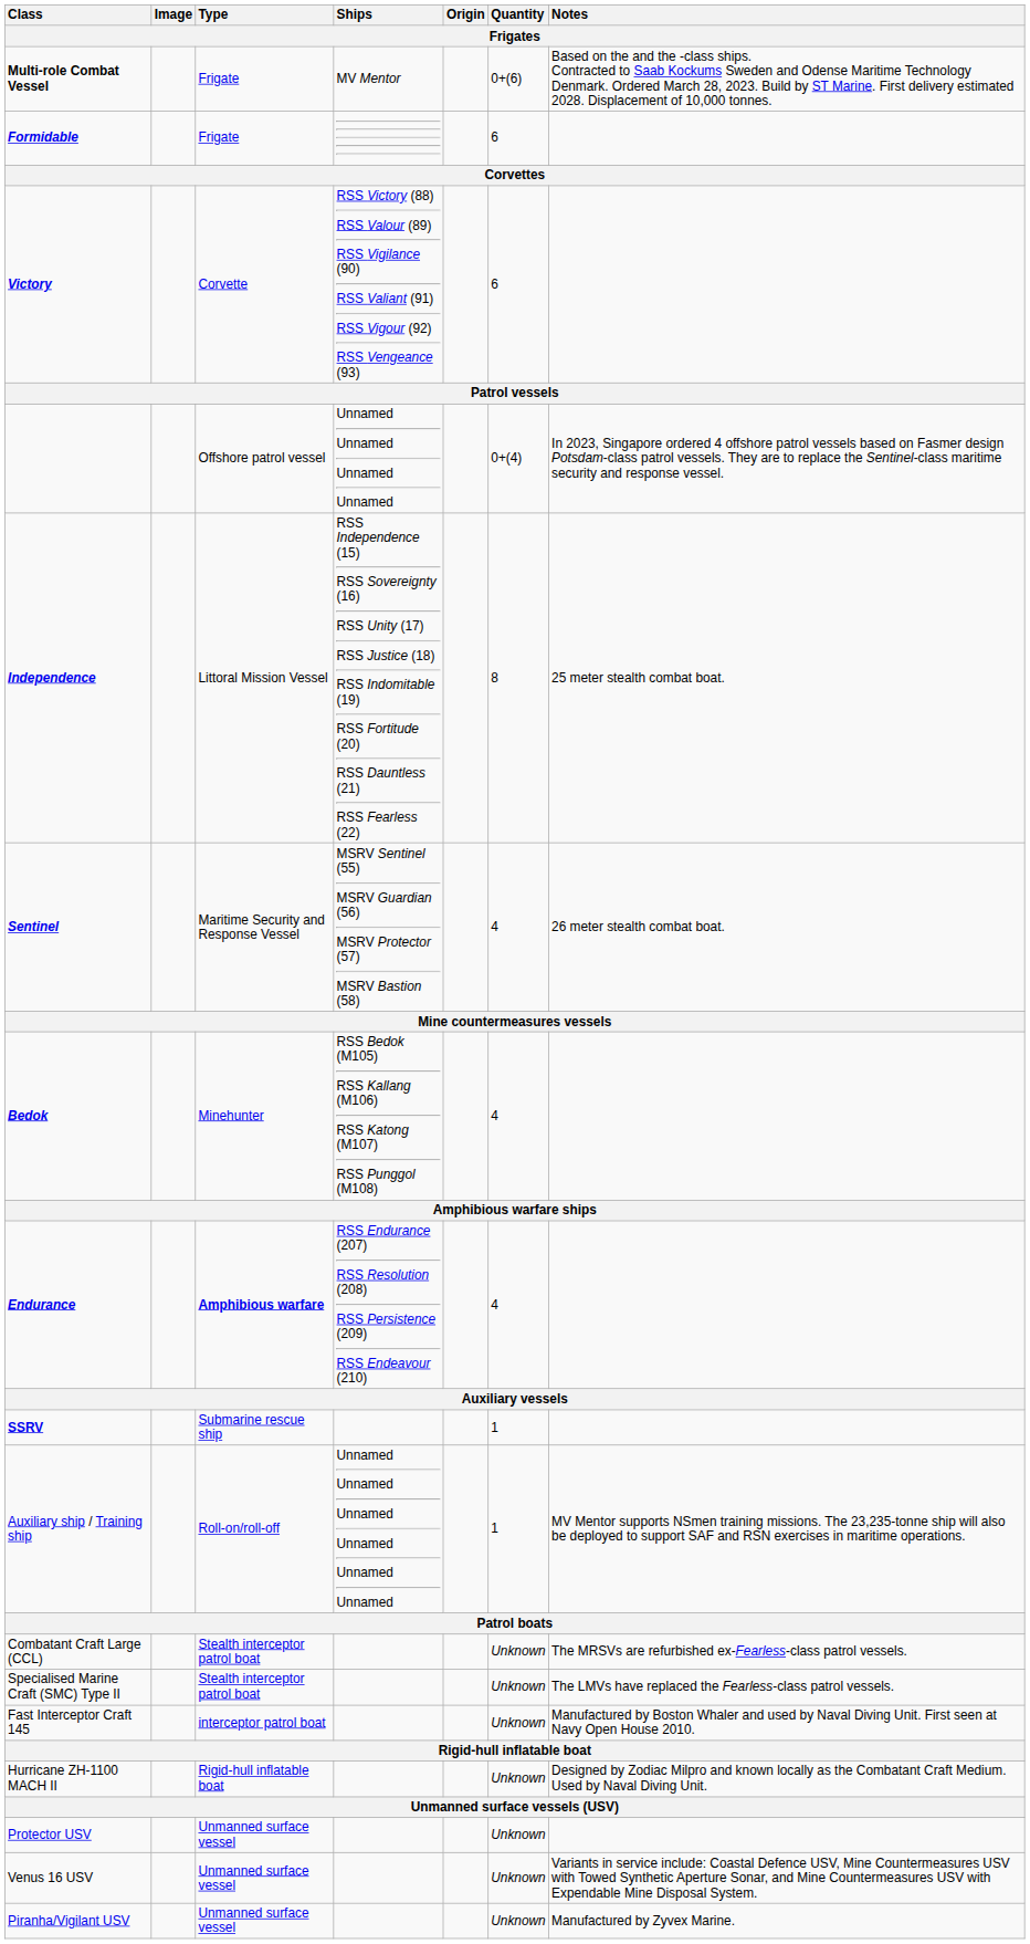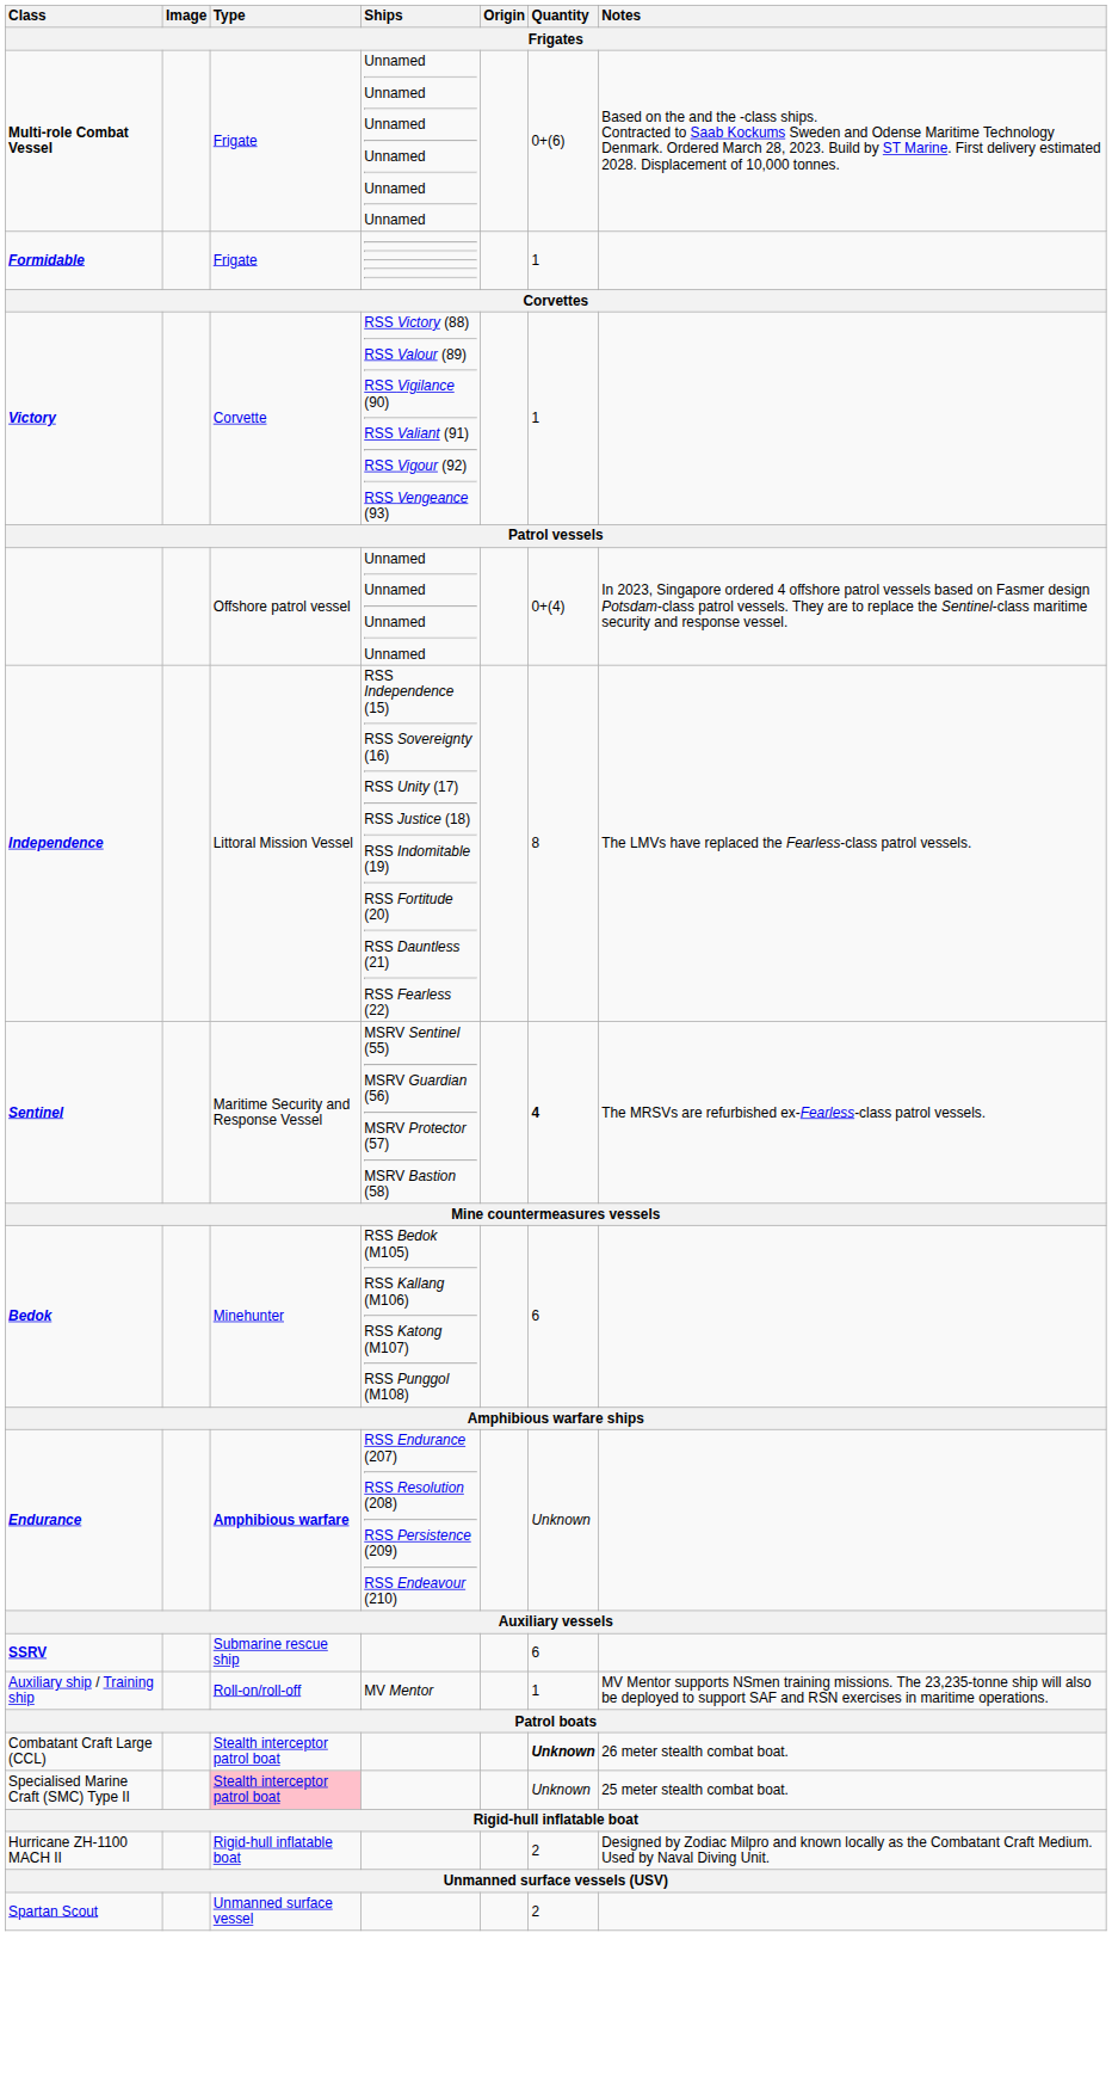Multi-role Combat Vessel | Ships: MV Mentor -> Unnamed Unnamed Unnamed Unnamed Unnamed Unnamed
Formidable | Quantity: 6 -> 1
Victory | Quantity: 6 -> 1
Independence | Notes: 25 meter stealth combat boat. -> The LMVs have replaced the Fearless-class patrol vessels.
Sentinel | Quantity: normal -> bold
Sentinel | Notes: 26 meter stealth combat boat. -> The MRSVs are refurbished ex-Fearless-class patrol vessels.
Bedok | Quantity: 4 -> 6
Endurance | Quantity: 4 -> Unknown
SSRV | Quantity: 1 -> 6
Auxiliary ship / Training ship | Ships: Unnamed Unnamed Unnamed Unnamed Unnamed Unnamed -> MV Mentor
Combatant Craft Large (CCL) | Quantity: normal -> bold
Combatant Craft Large (CCL) | Notes: The MRSVs are refurbished ex-Fearless-class patrol vessels. -> 26 meter stealth combat boat.
Specialised Marine Craft (SMC) Type II | Type: no background -> pink background
Specialised Marine Craft (SMC) Type II | Notes: The LMVs have replaced the Fearless-class patrol vessels. -> 25 meter stealth combat boat.
- row: Fast Interceptor Craft 145 | interceptor patrol boat | Unknown | Manufactured by Boston Whaler and used by Naval Diving Unit. First seen at Navy Open House 2010.
Hurricane ZH-1100 MACH II | Quantity: Unknown -> 2
- row: Protector USV | Unmanned surface vessel | Unknown
- row: Venus 16 USV | Unmanned surface vessel | Unknown | Variants in service include: Coastal Defence USV, Mine Countermeasures USV with Towed Synthetic Aperture Sonar, and Mine Countermeasures USV with Expendable Mine Disposal System.
+ row: Spartan Scout | Unmanned surface vessel | 2
- row: Piranha/Vigilant USV | Unmanned surface vessel | Unknown | Manufactured by Zyvex Marine.
